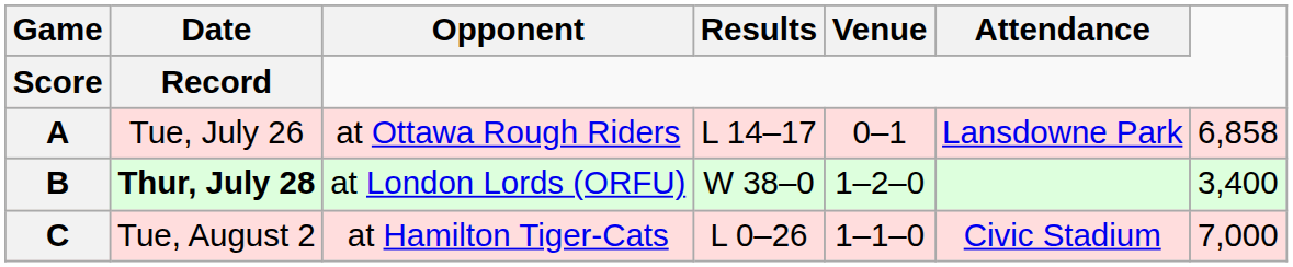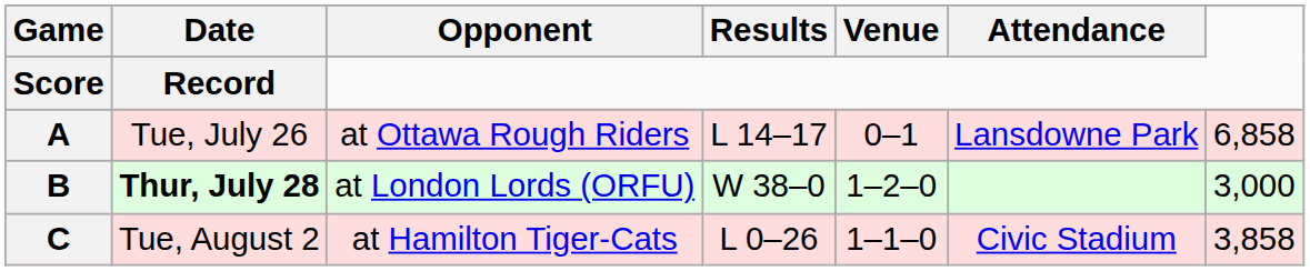B | column 7: 3,400 -> 3,000
C | column 7: 7,000 -> 3,858
